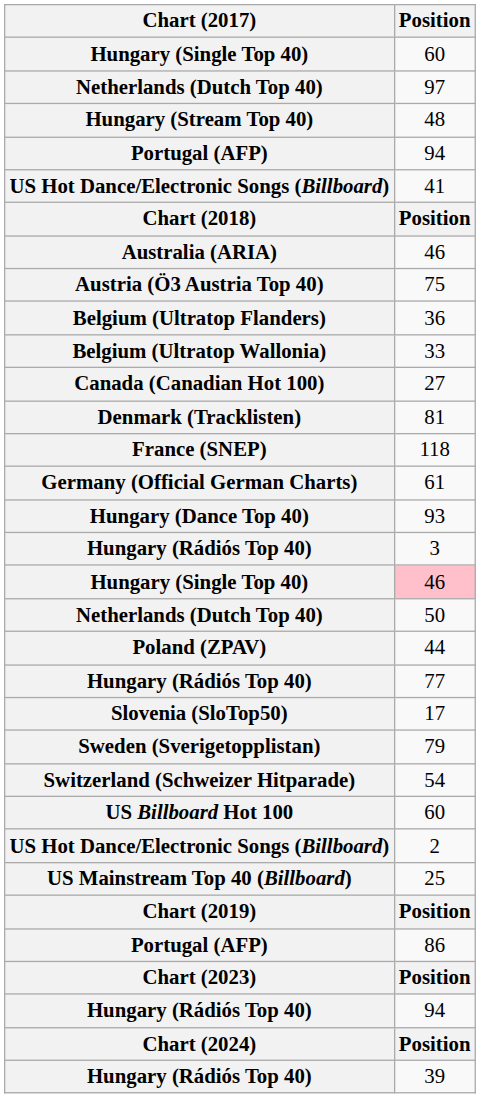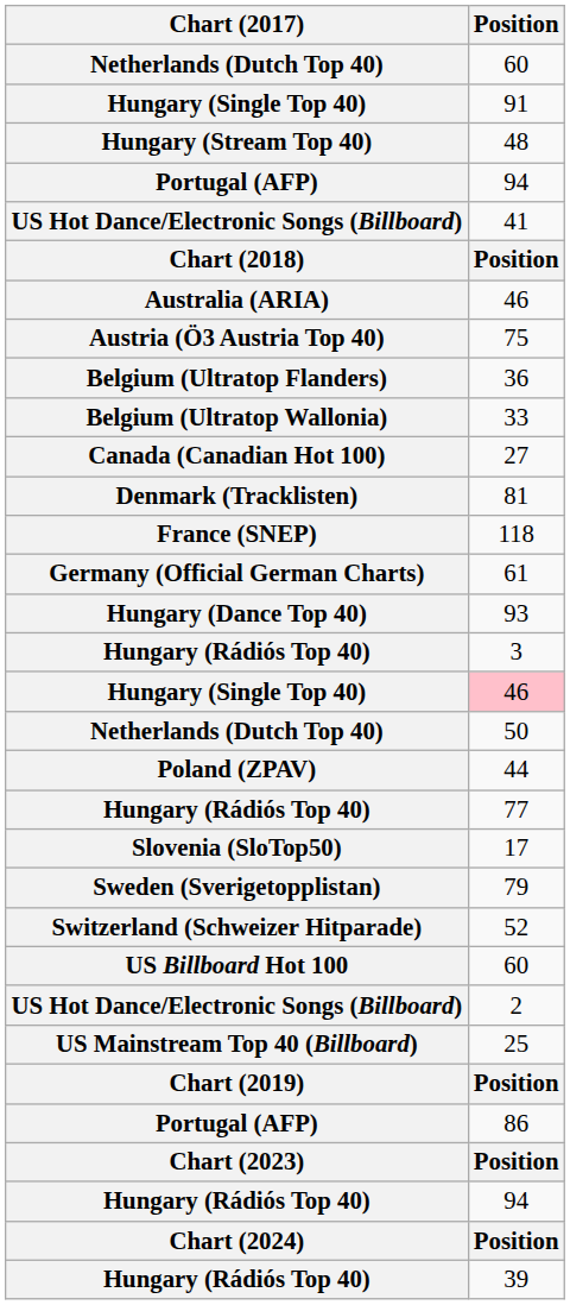row 2 | Chart (2017): Hungary (Single Top 40) -> Netherlands (Dutch Top 40)
row 3 | Chart (2017): Netherlands (Dutch Top 40) -> Hungary (Single Top 40)
row 3 | Position: 97 -> 91
row 24 | Position: 54 -> 52
